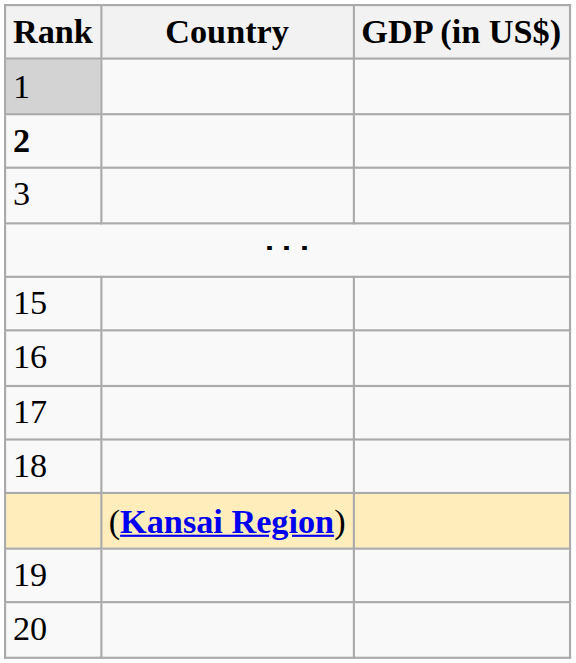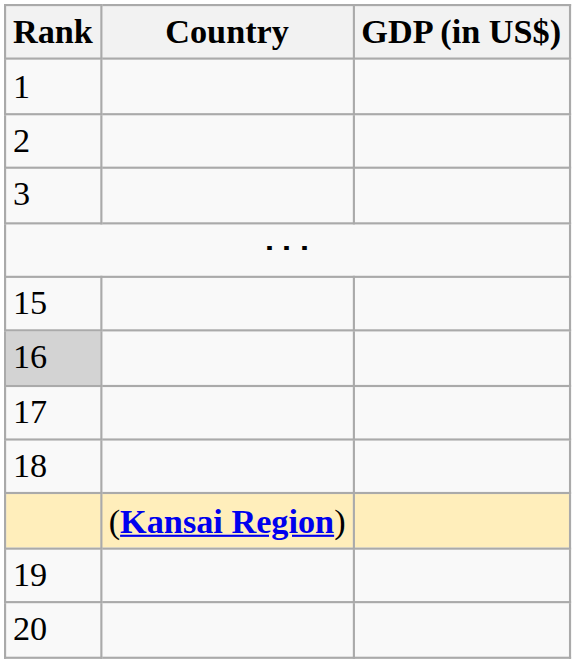1 | Rank: lightgrey background -> no background
2 | Rank: bold -> normal
16 | Rank: no background -> lightgrey background
